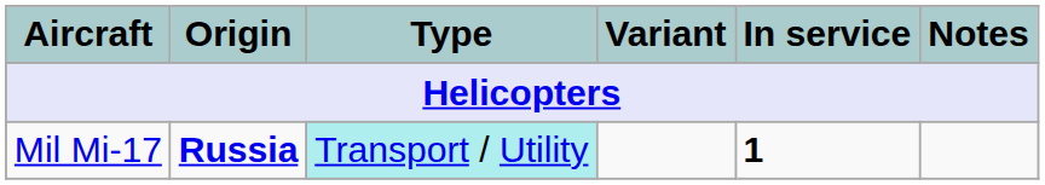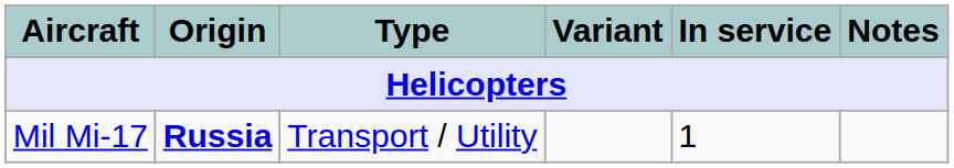Mil Mi-17 | Type: paleturquoise background -> no background
Mil Mi-17 | In service: bold -> normal
